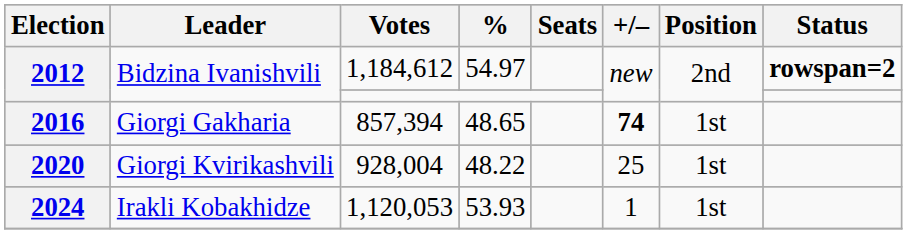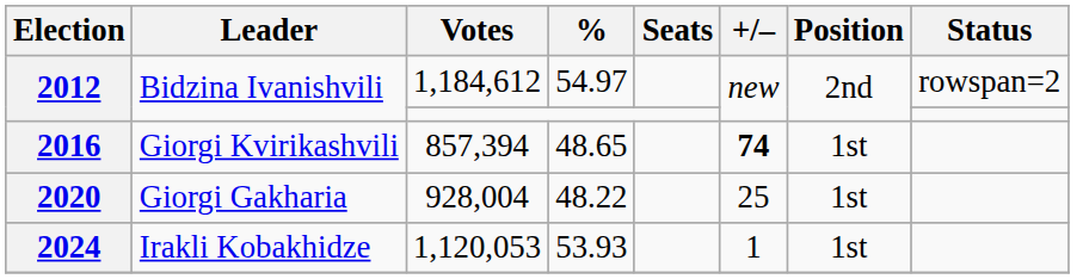1,184,612 | Status: bold -> normal
857,394 | Leader: Giorgi Gakharia -> Giorgi Kvirikashvili
928,004 | Leader: Giorgi Kvirikashvili -> Giorgi Gakharia
